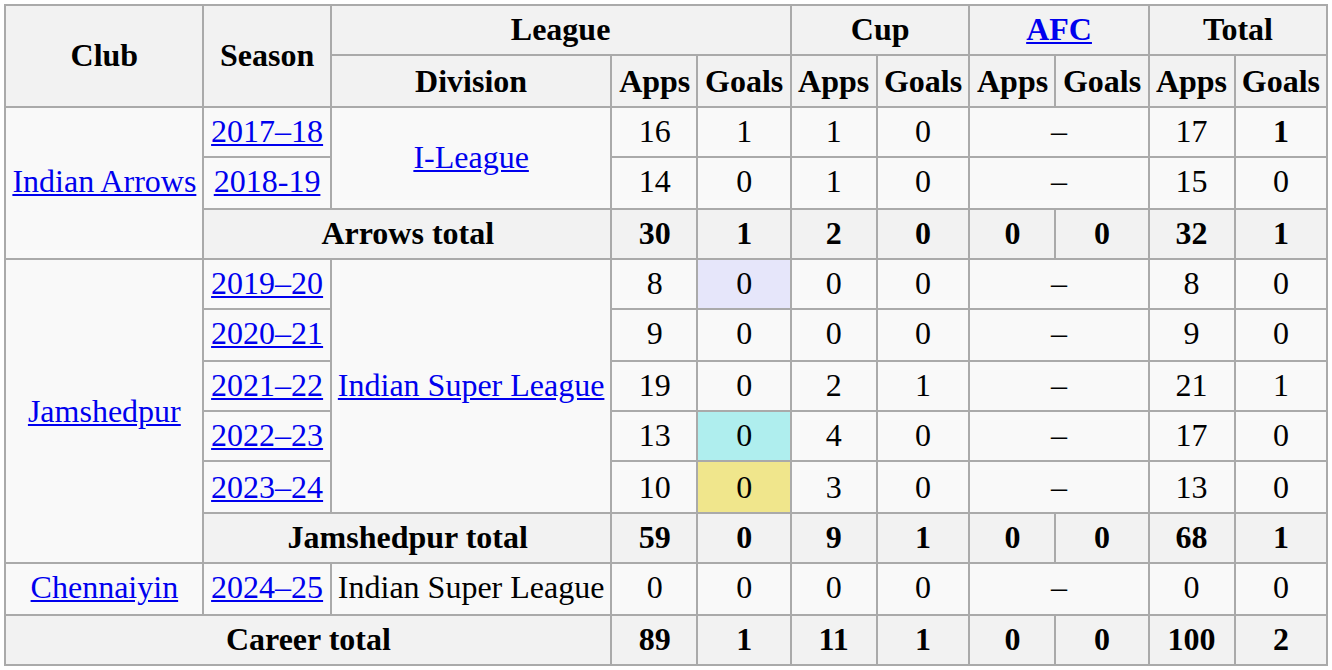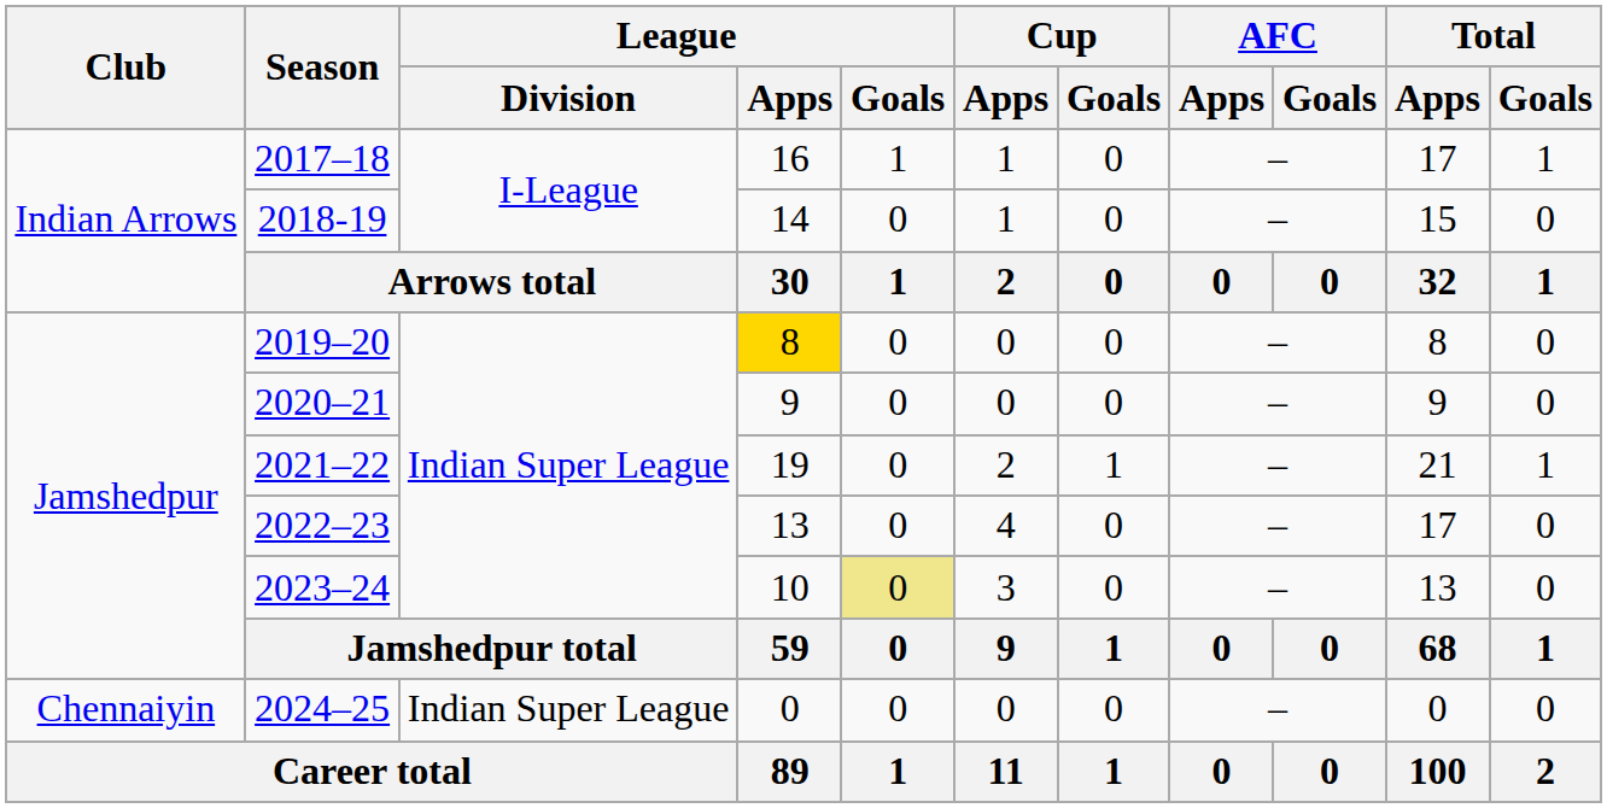2017–18 | Total / Goals: bold -> normal
2019–20 | League / Apps: no background -> gold background
2019–20 | League / Goals: lavender background -> no background
2022–23 | League / Goals: paleturquoise background -> no background
